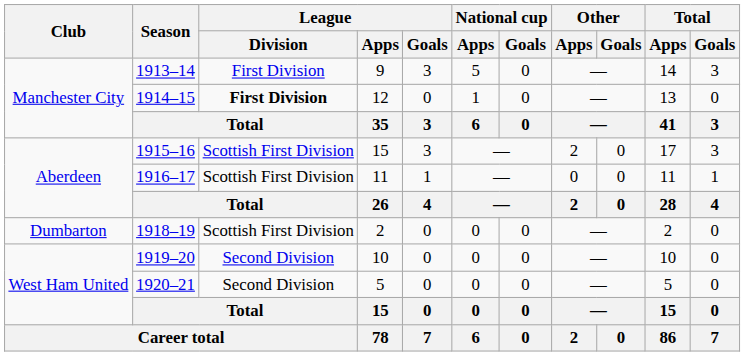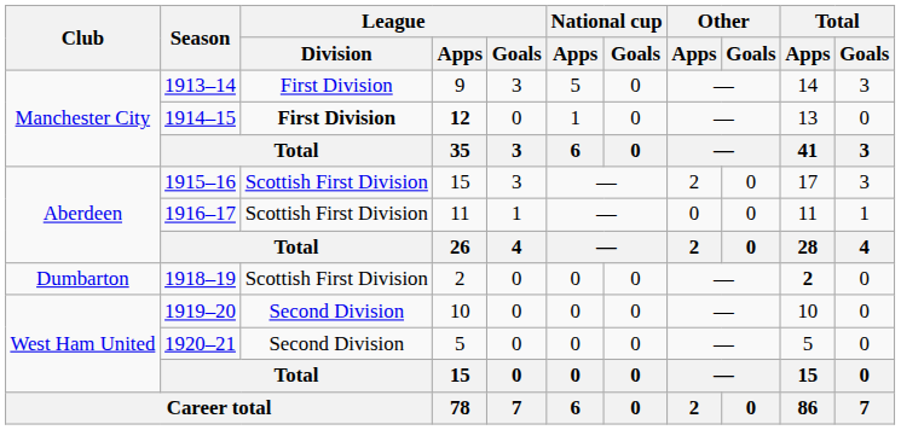1914–15 | League / Apps: normal -> bold
1918–19 | Total / Apps: normal -> bold
